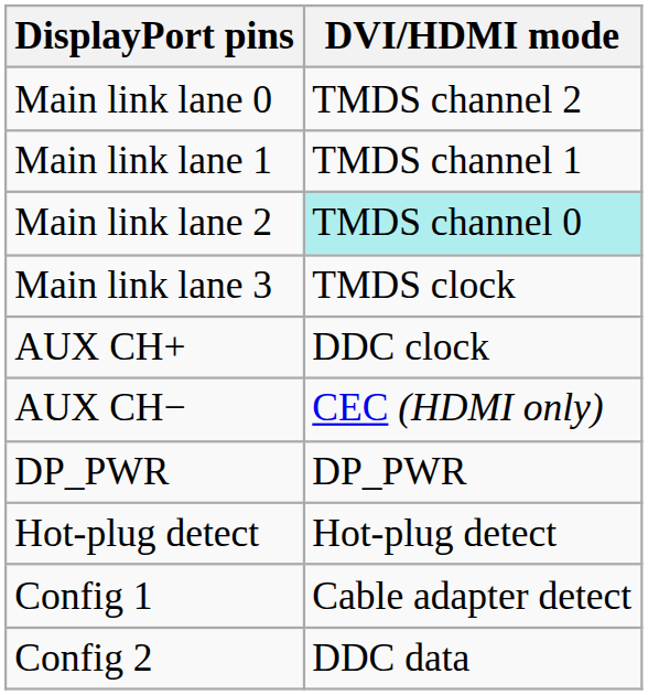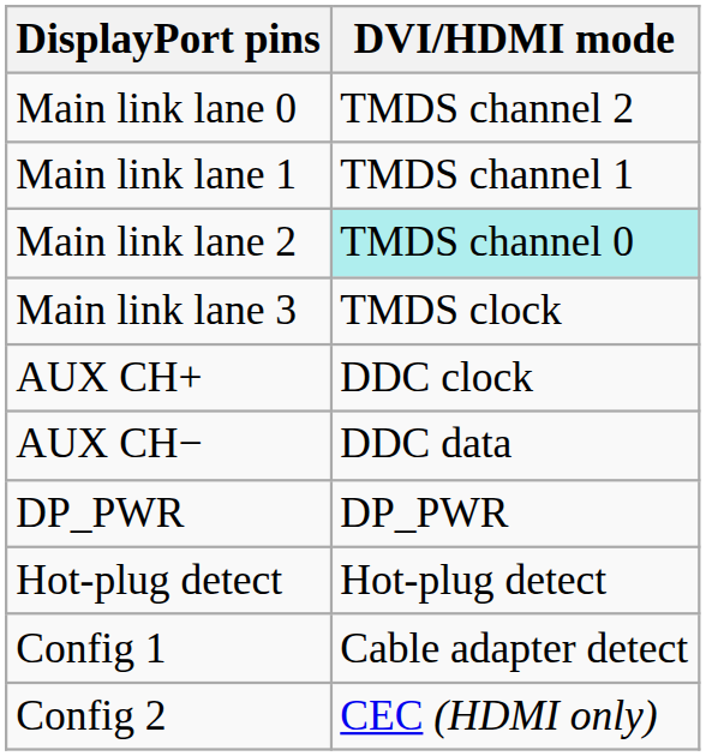AUX CH− | DVI/HDMI mode: CEC (HDMI only) -> DDC data
Config 2 | DVI/HDMI mode: DDC data -> CEC (HDMI only)
